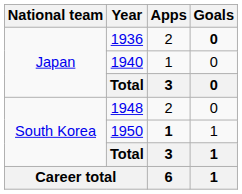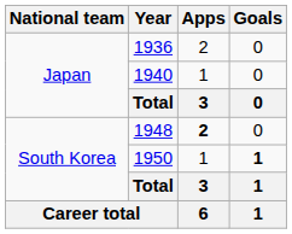1936 | Goals: bold -> normal
1948 | Apps: normal -> bold
1950 | Apps: bold -> normal
1950 | Goals: normal -> bold
